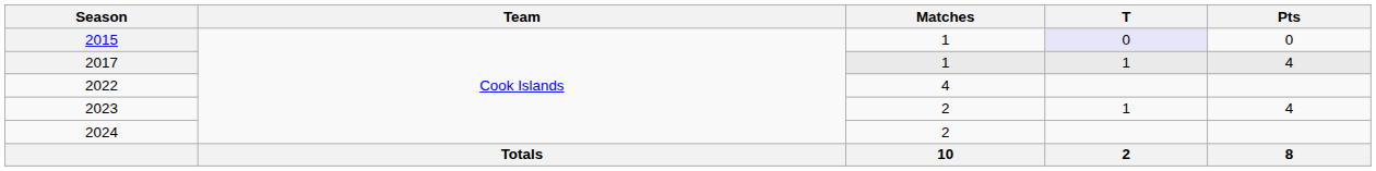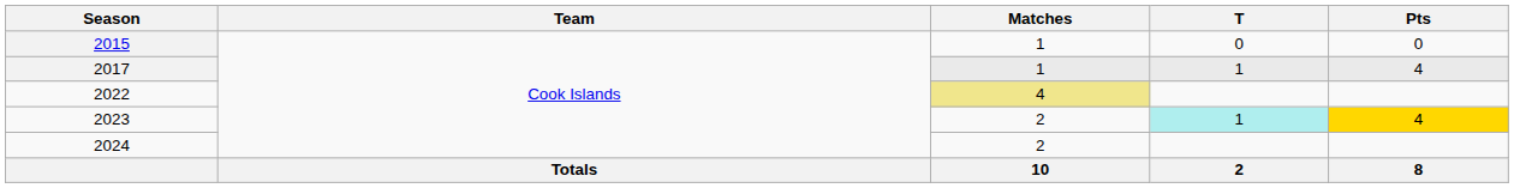2015 | T: lavender background -> no background
2022 | Matches: no background -> khaki background
2023 | T: no background -> paleturquoise background
2023 | Pts: no background -> gold background
